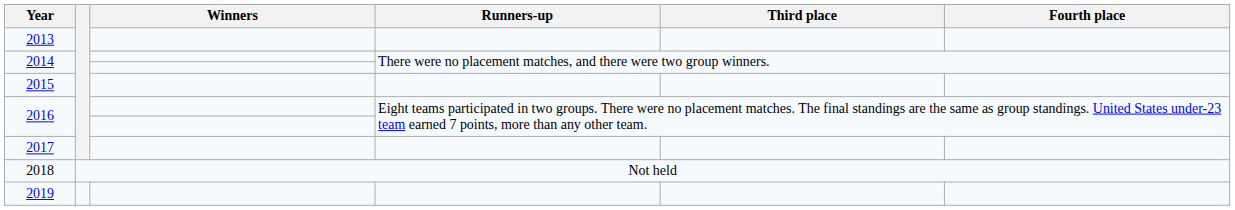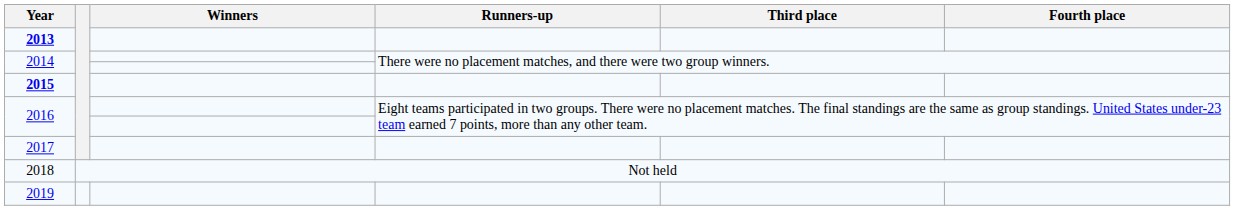2013 | Year: normal -> bold
2015 | Year: normal -> bold
